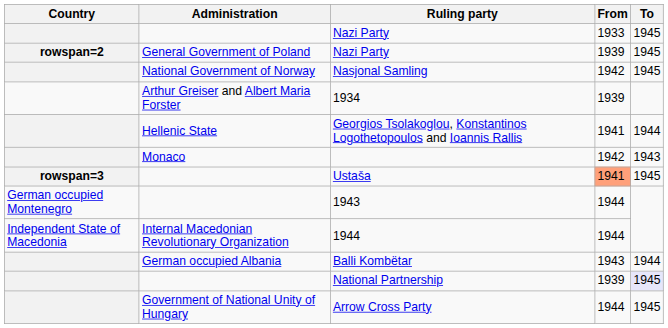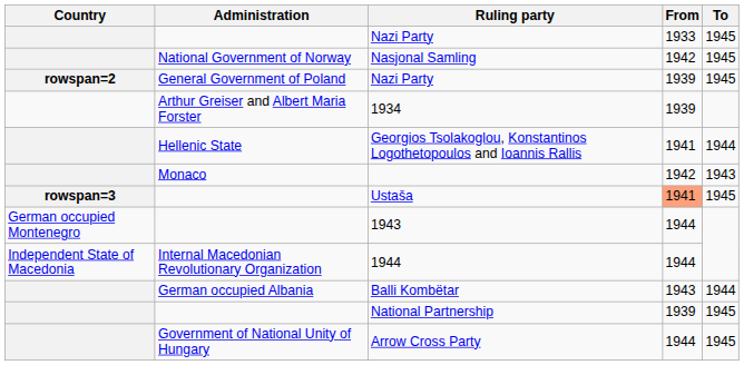rows swapped: Nasjonal Samling <-> General Government of Poland / Nazi Party
National Partnership | To: lavender background -> no background
